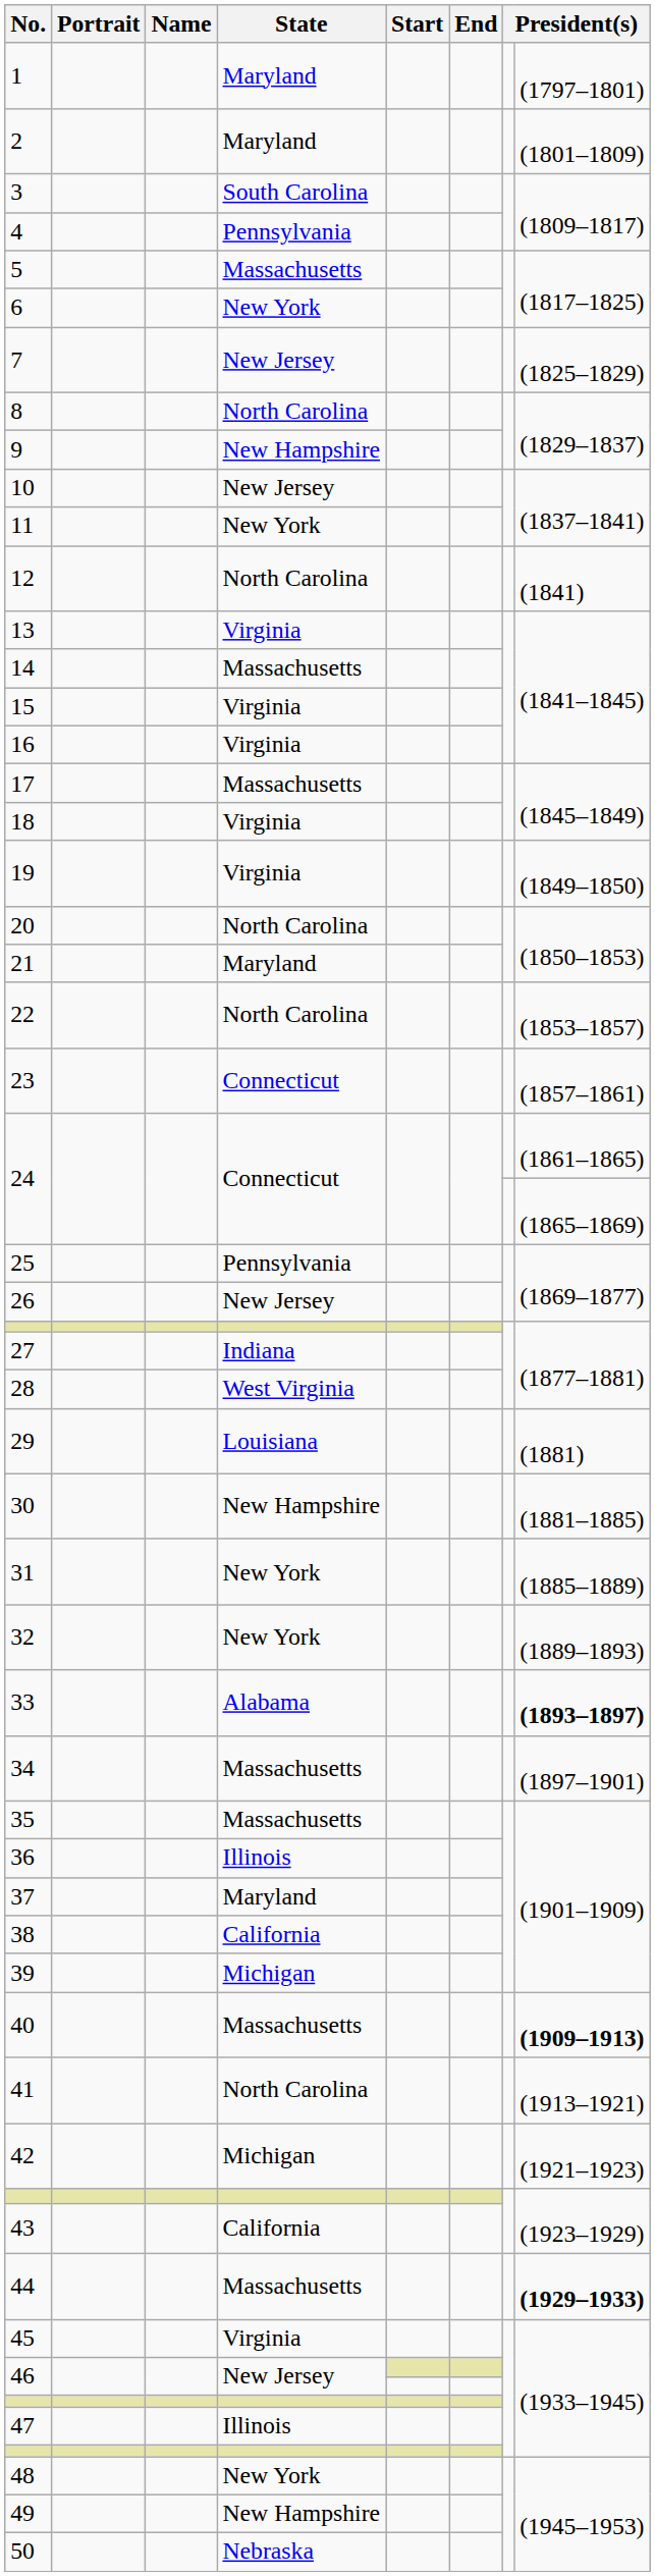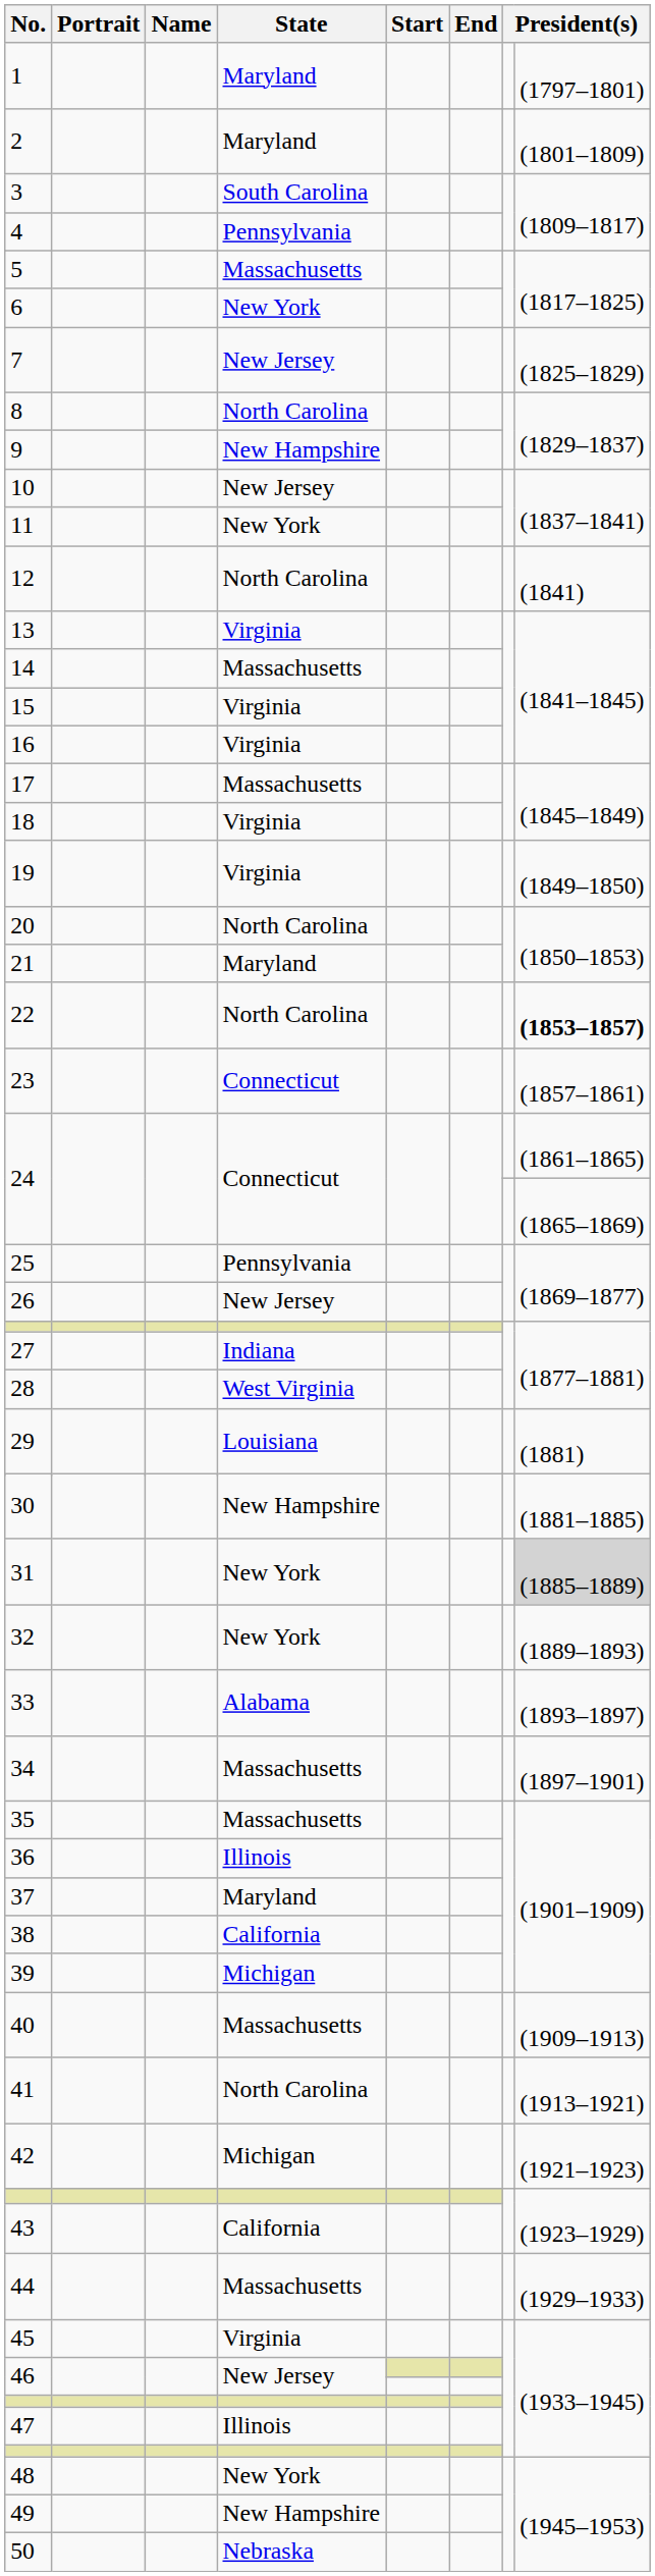22 | column 8: normal -> bold
31 | column 8: no background -> lightgrey background
33 | column 8: bold -> normal
40 | column 8: bold -> normal
44 | column 8: bold -> normal
